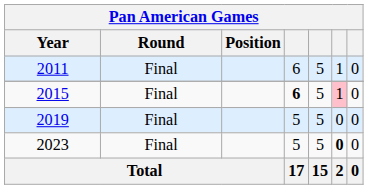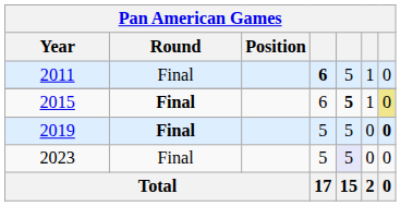2011 | column 4: normal -> bold
2015 | Round: normal -> bold
2015 | column 4: bold -> normal
2015 | column 5: normal -> bold
2015 | column 6: pink background -> no background
2015 | column 7: no background -> khaki background
2019 | Round: normal -> bold
2019 | column 7: normal -> bold
2023 | column 5: no background -> lavender background
2023 | column 6: bold -> normal
